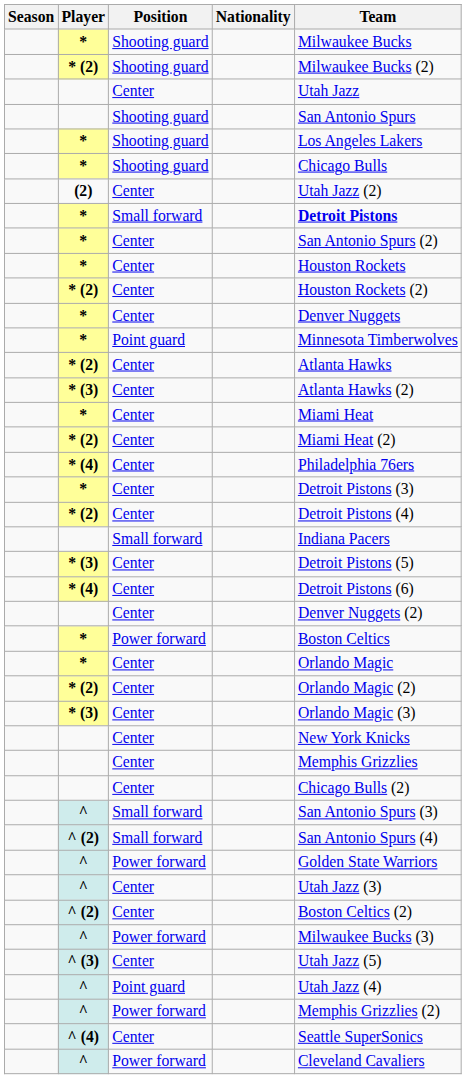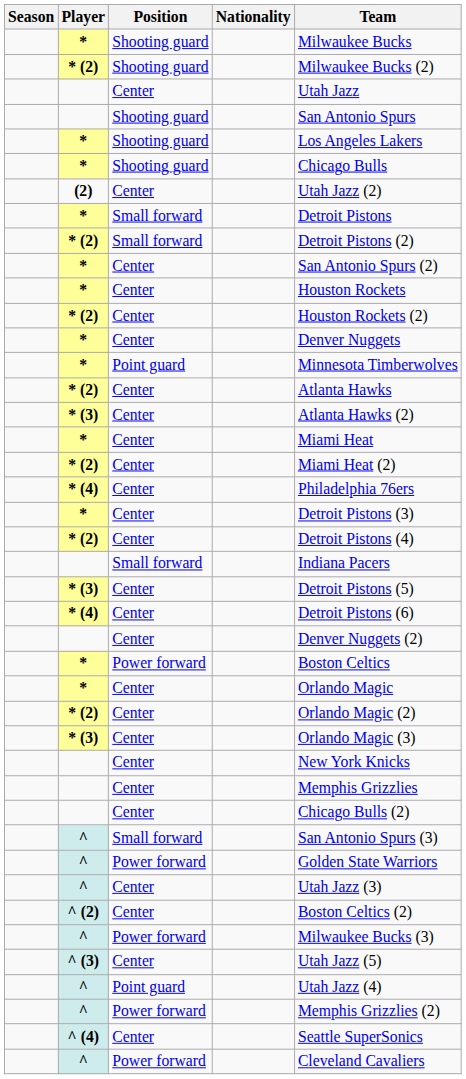* / Small forward | Team: bold -> normal
+ row: * (2) | Small forward | Detroit Pistons (2)
- row: ^ (2) | Small forward | San Antonio Spurs (4)
